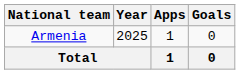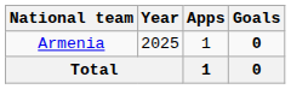Armenia | Goals: normal -> bold
